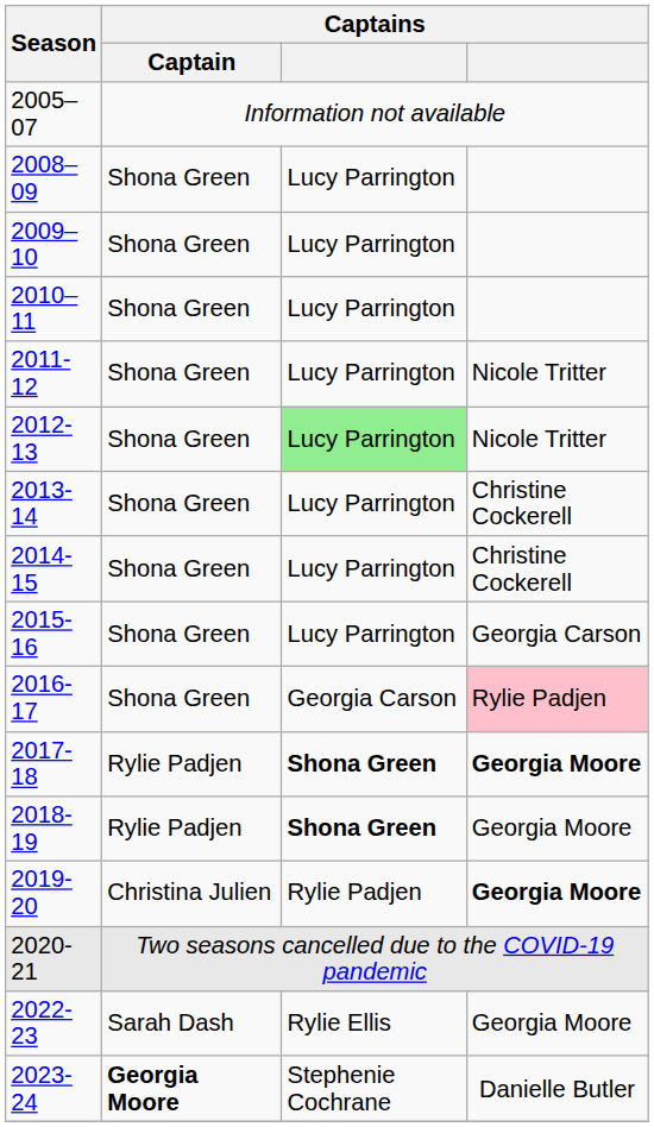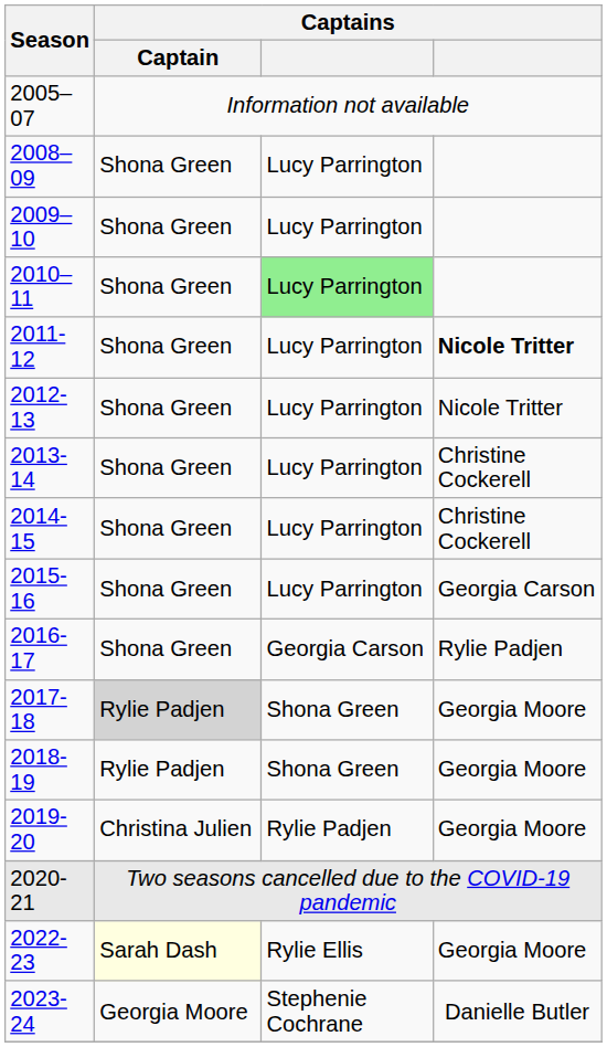2010–11 | column 3: no background -> lightgreen background
2011-12 | column 4: normal -> bold
2012-13 | column 3: lightgreen background -> no background
2016-17 | column 4: pink background -> no background
2017-18 | Captains / Captain: no background -> lightgrey background
2017-18 | column 3: bold -> normal
2017-18 | column 4: bold -> normal
2018-19 | column 3: bold -> normal
2019-20 | column 4: bold -> normal
2022-23 | Captains / Captain: no background -> lightyellow background
2023-24 | Captains / Captain: bold -> normal
